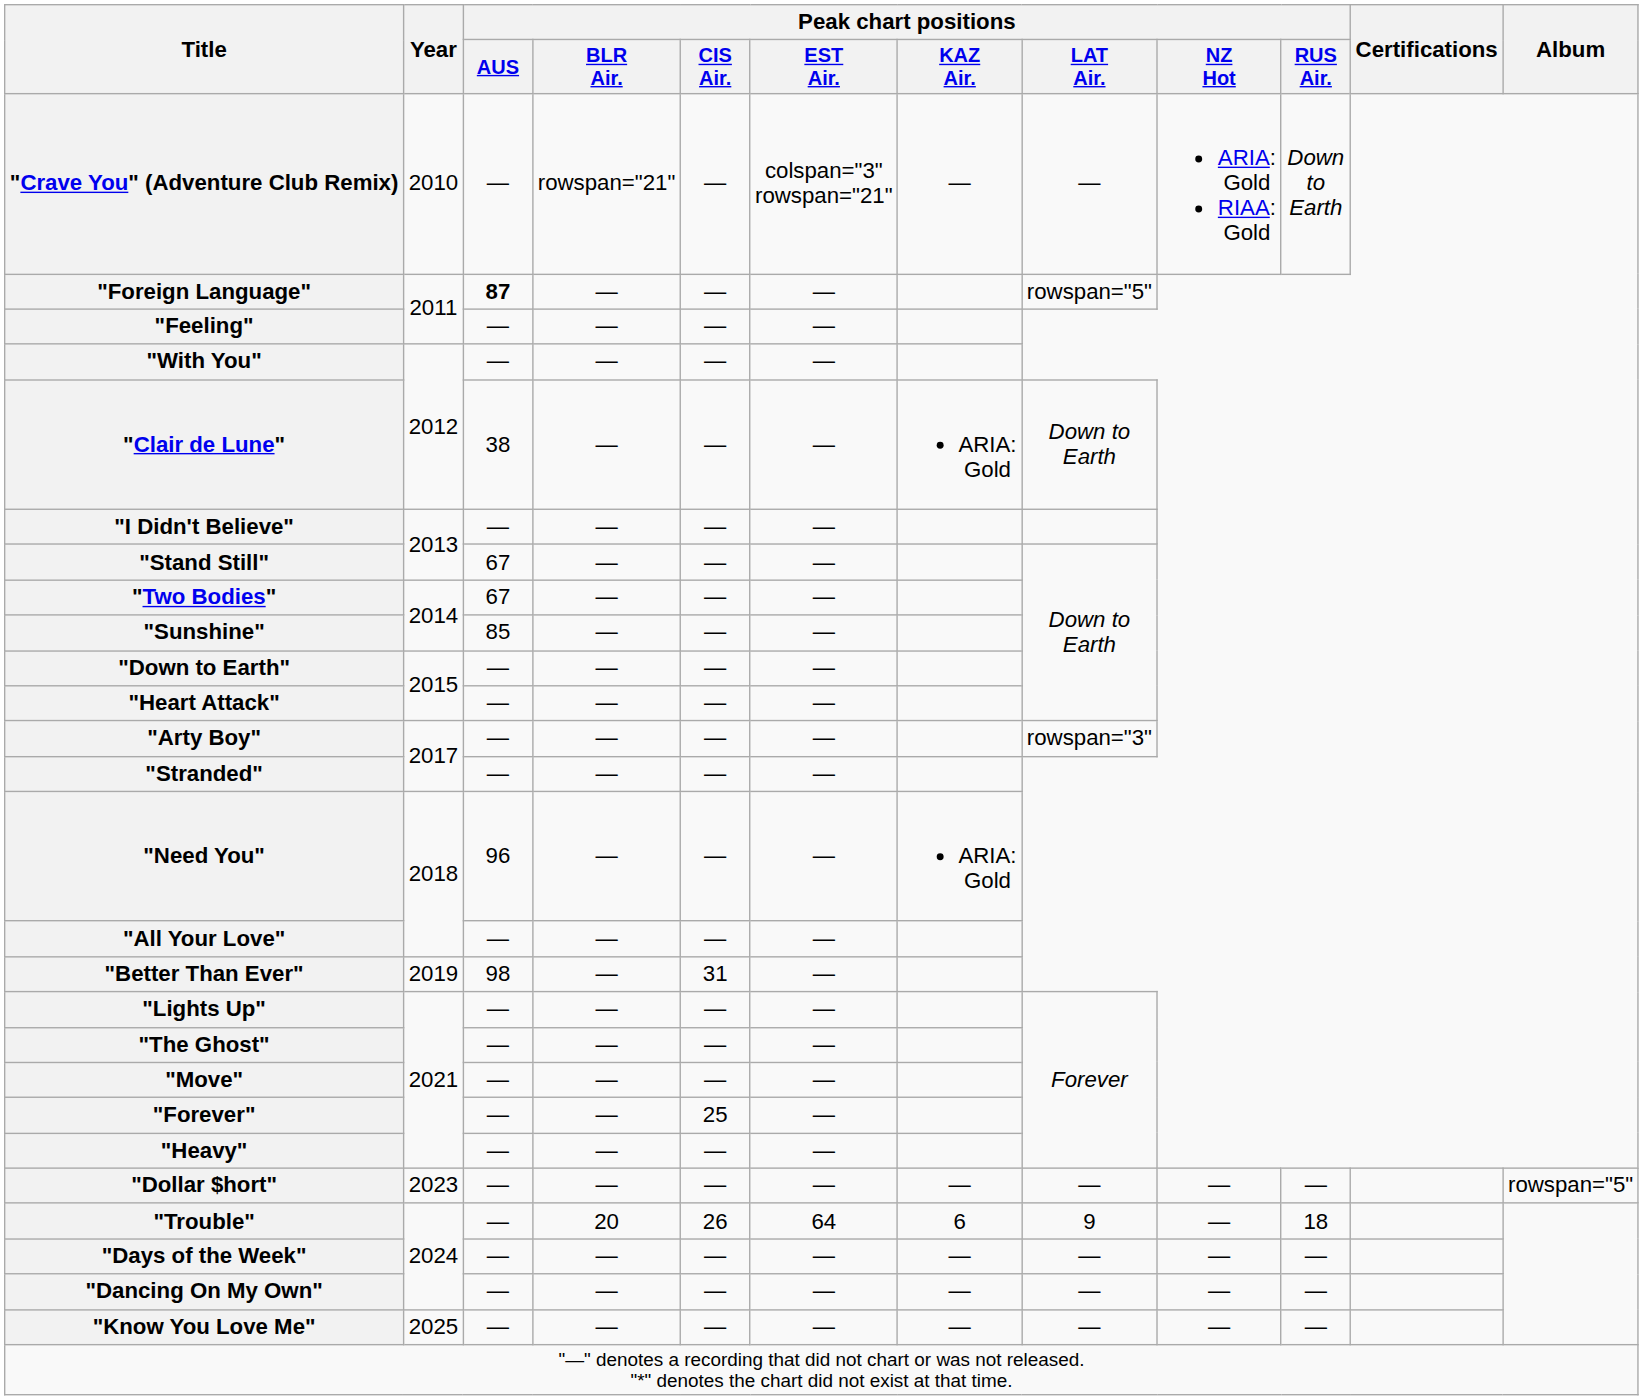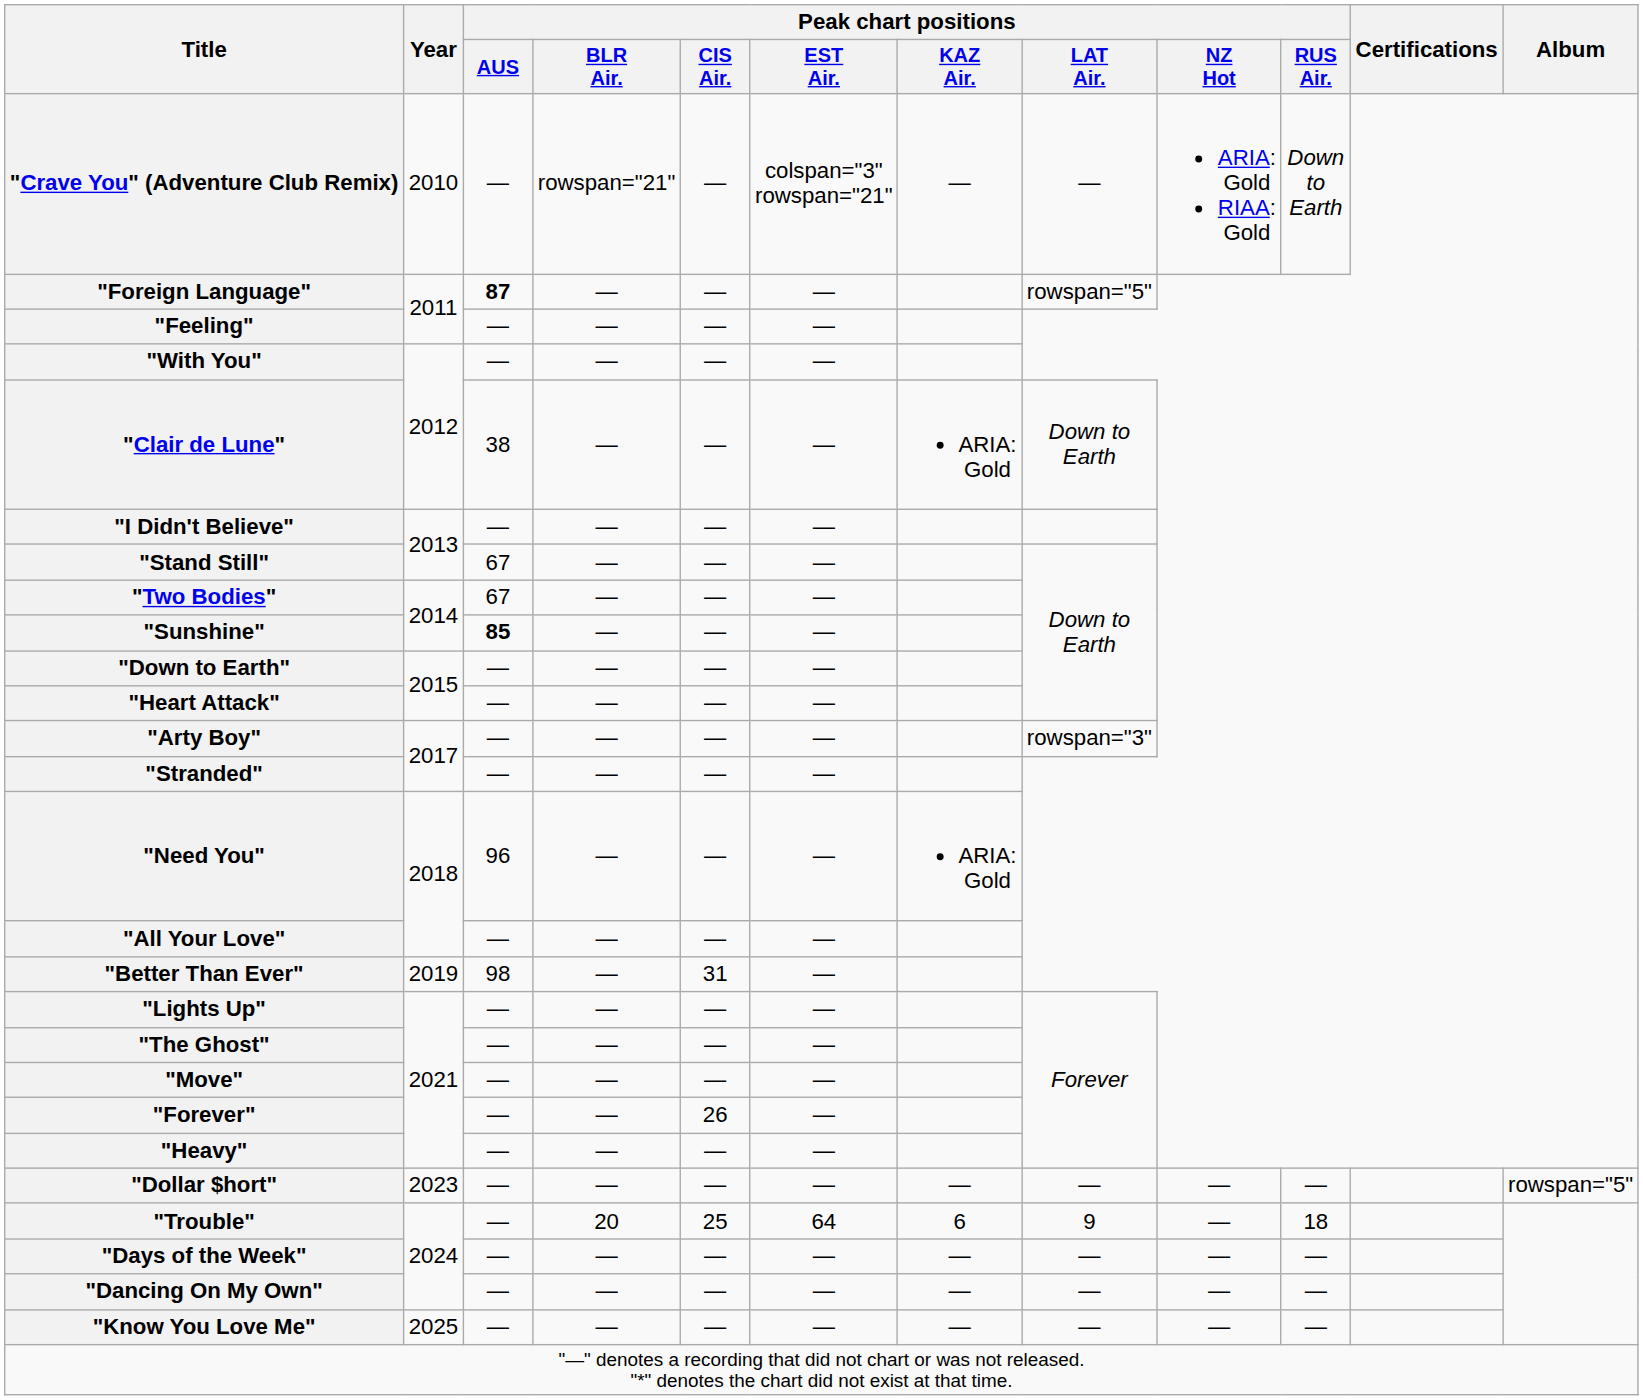"Sunshine" | Peak chart positions / AUS: normal -> bold
"Forever" | Peak chart positions / CIS Air.: 25 -> 26
"Trouble" | Peak chart positions / CIS Air.: 26 -> 25
